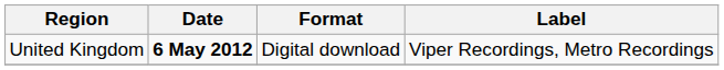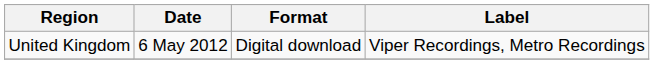United Kingdom | Date: bold -> normal
